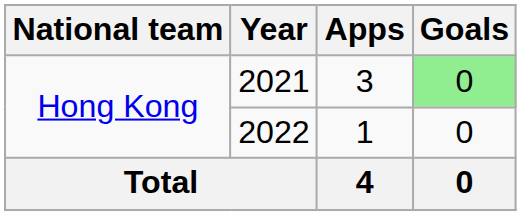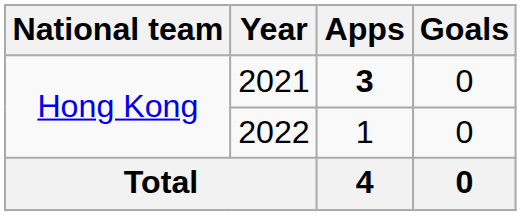2021 | Apps: normal -> bold
2021 | Goals: lightgreen background -> no background
